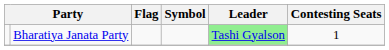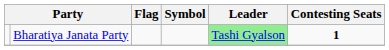Bharatiya Janata Party | Contesting Seats: normal -> bold
